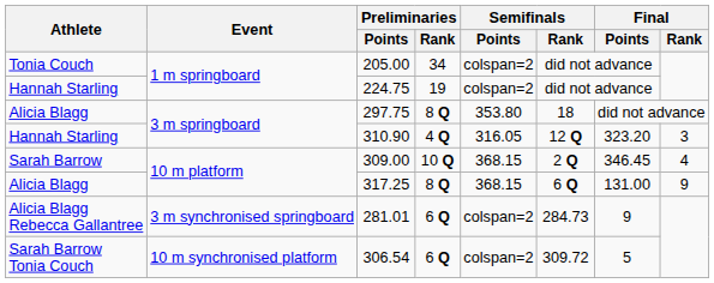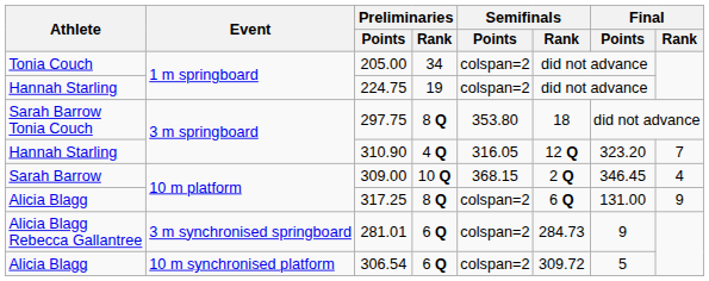297.75 | Athlete: Alicia Blagg -> Sarah Barrow Tonia Couch
310.90 | Final / Rank: 3 -> 7
317.25 | Semifinals / Points: 368.15 -> colspan=2
306.54 | Athlete: Sarah Barrow Tonia Couch -> Alicia Blagg
